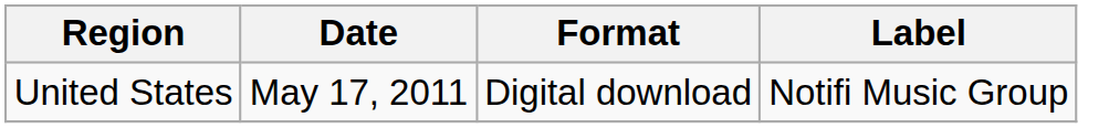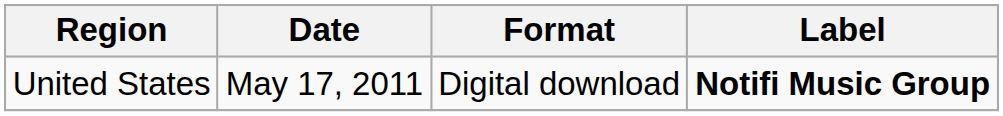United States | Label: normal -> bold
